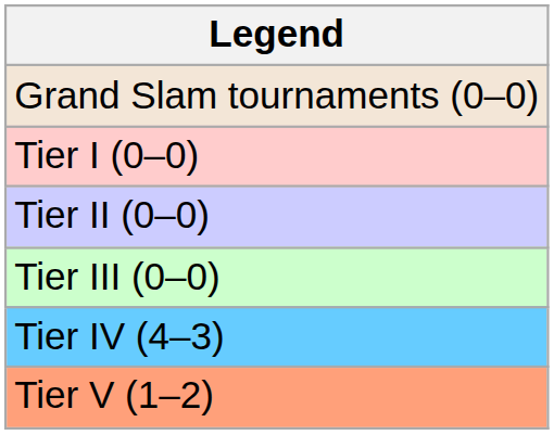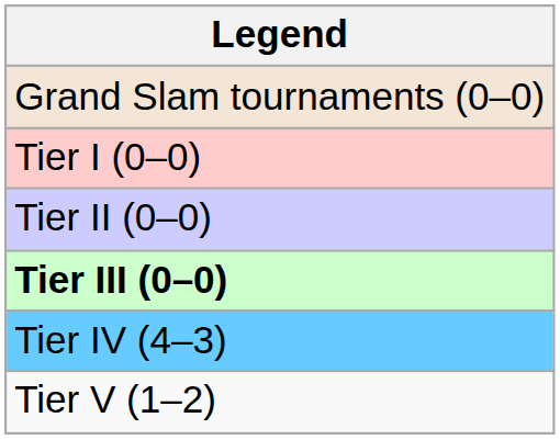row 5 | column 1: normal -> bold
row 7 | column 1: lightsalmon background -> no background
